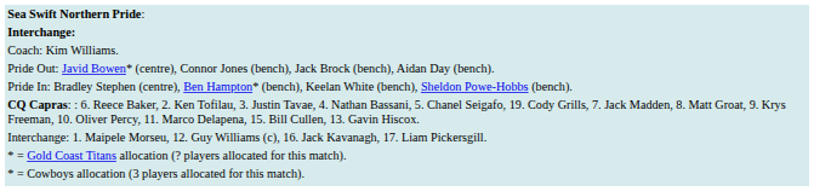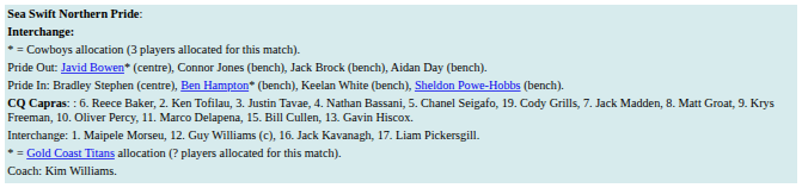row 3 | column 1: Coach: Kim Williams. -> * = Cowboys allocation (3 players allocated for this match).
row 9 | column 1: * = Cowboys allocation (3 players allocated for this match). -> Coach: Kim Williams.
